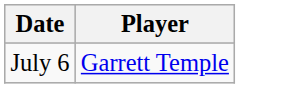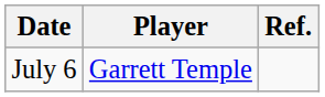+ column: Ref.
